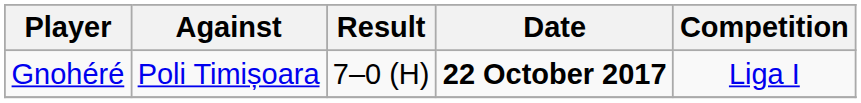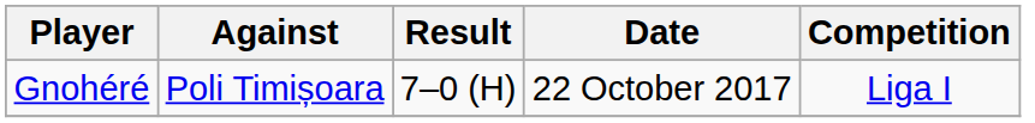Gnohéré | Date: bold -> normal
